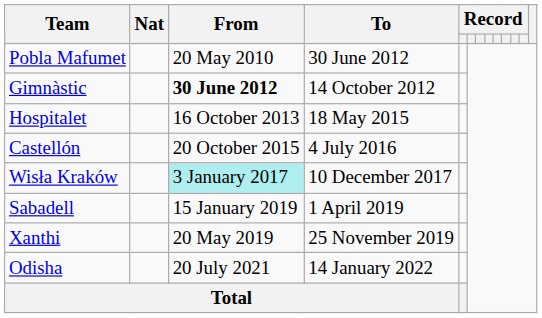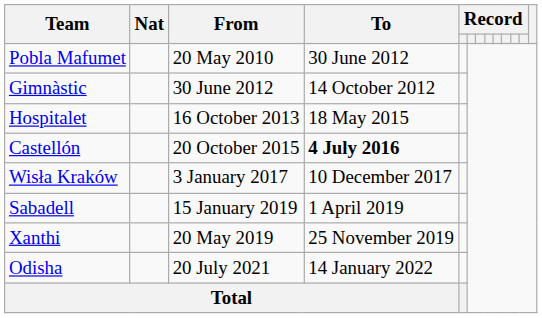Gimnàstic | From: bold -> normal
Castellón | To: normal -> bold
Wisła Kraków | From: paleturquoise background -> no background
